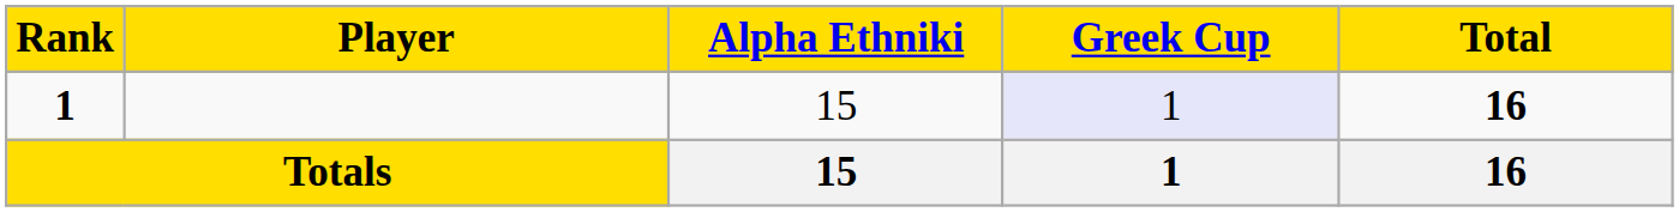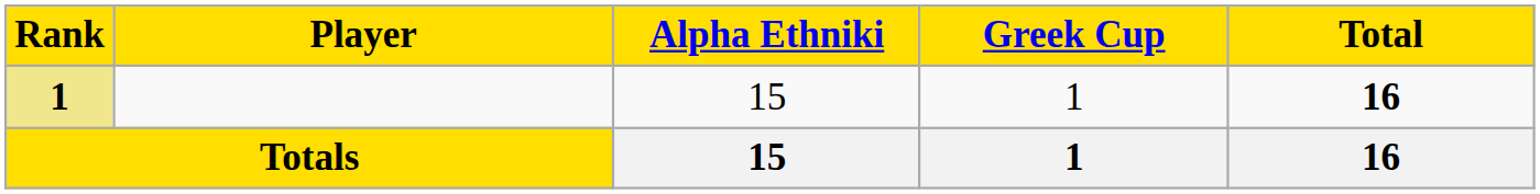row 2 | Rank: no background -> khaki background
row 2 | Greek Cup: lavender background -> no background
